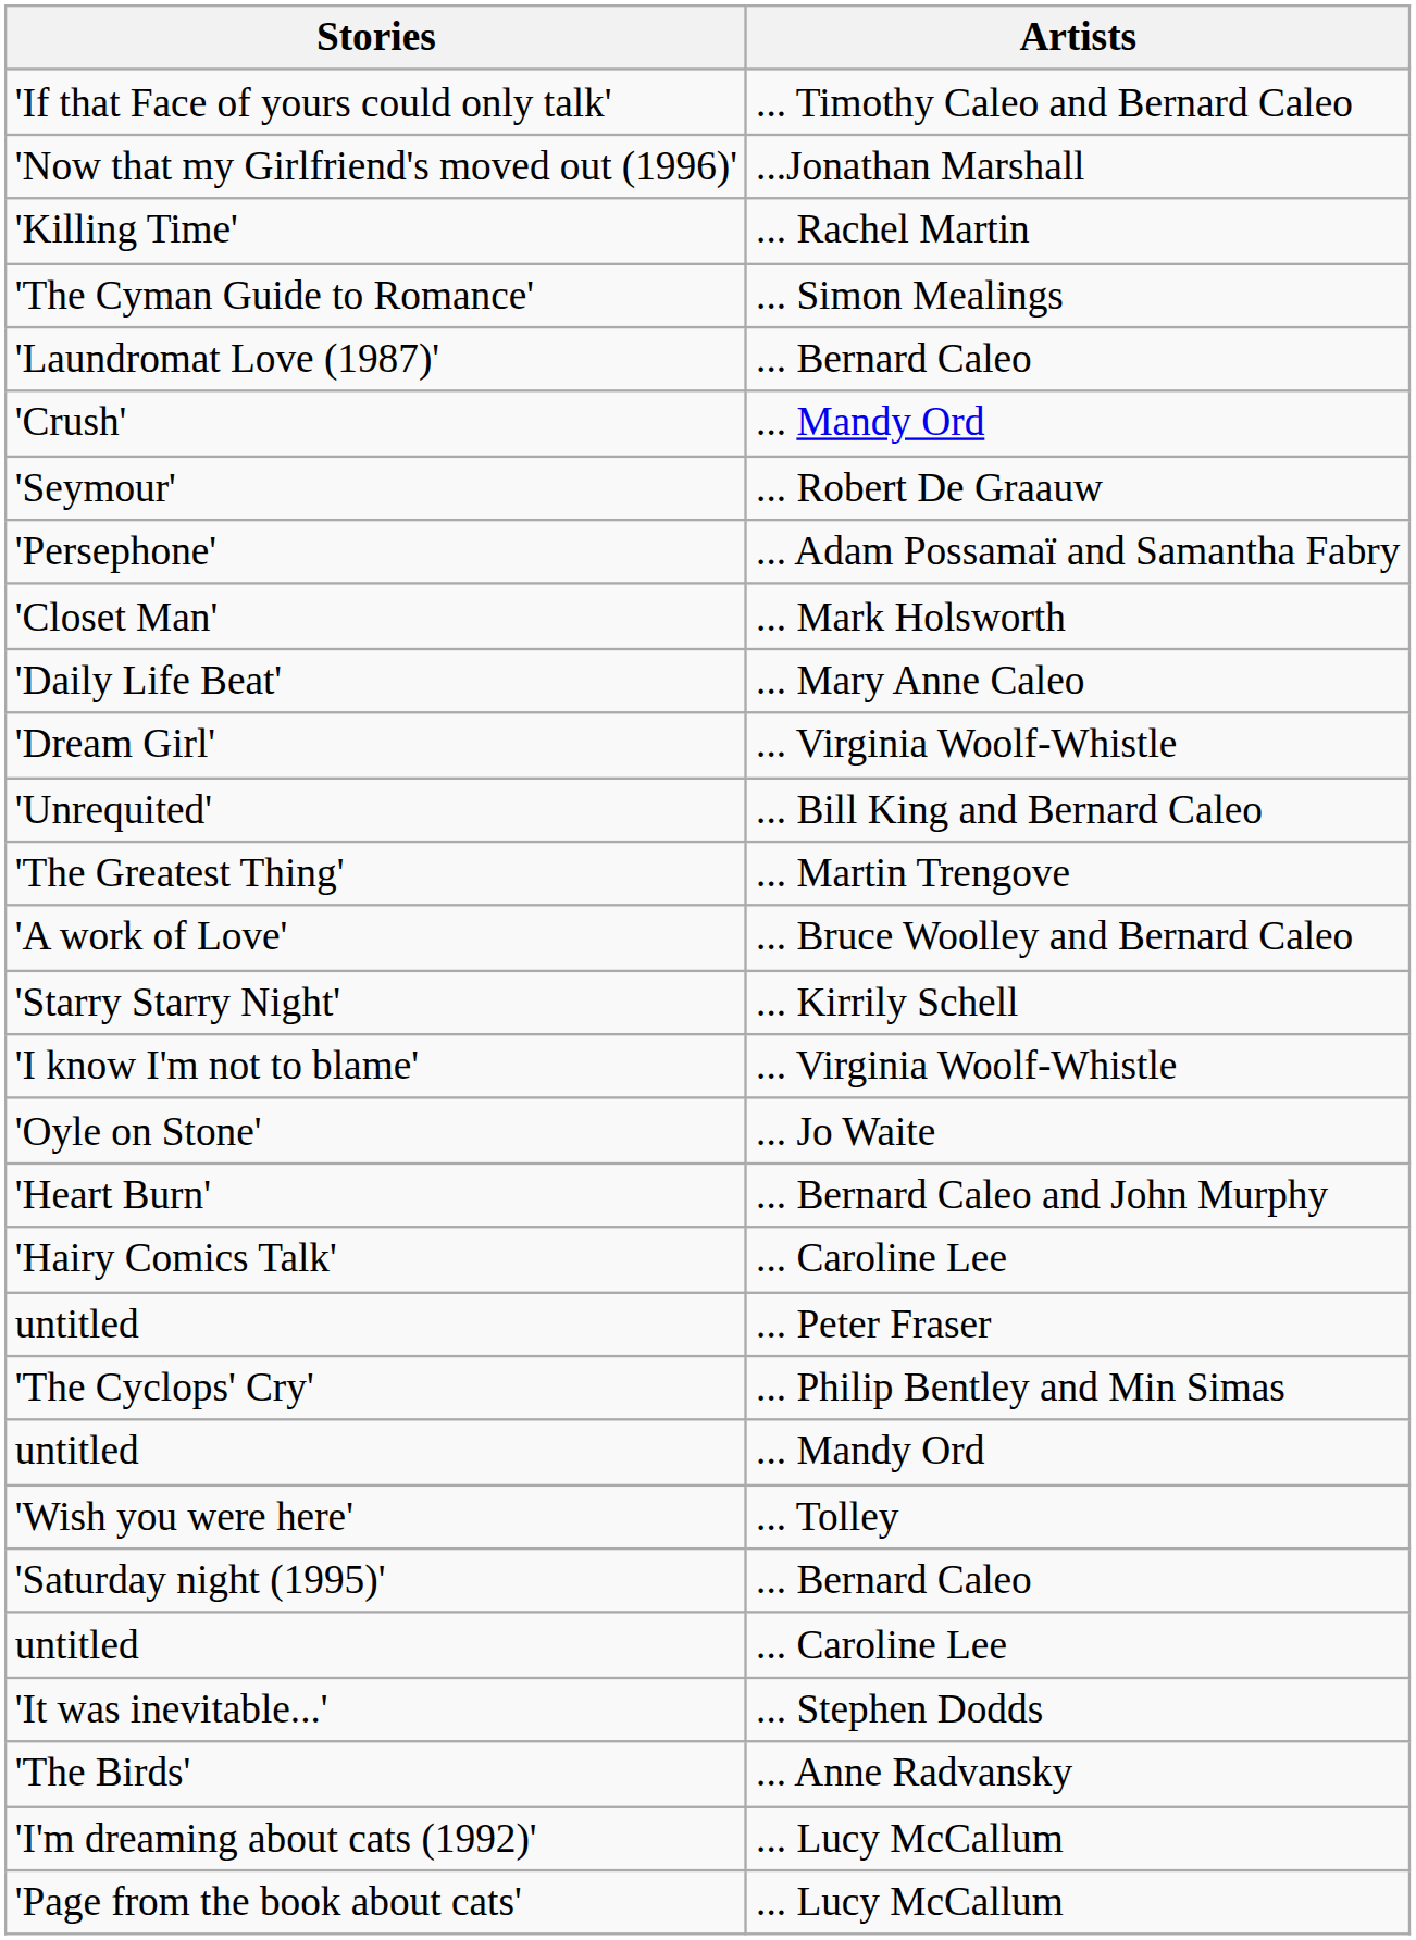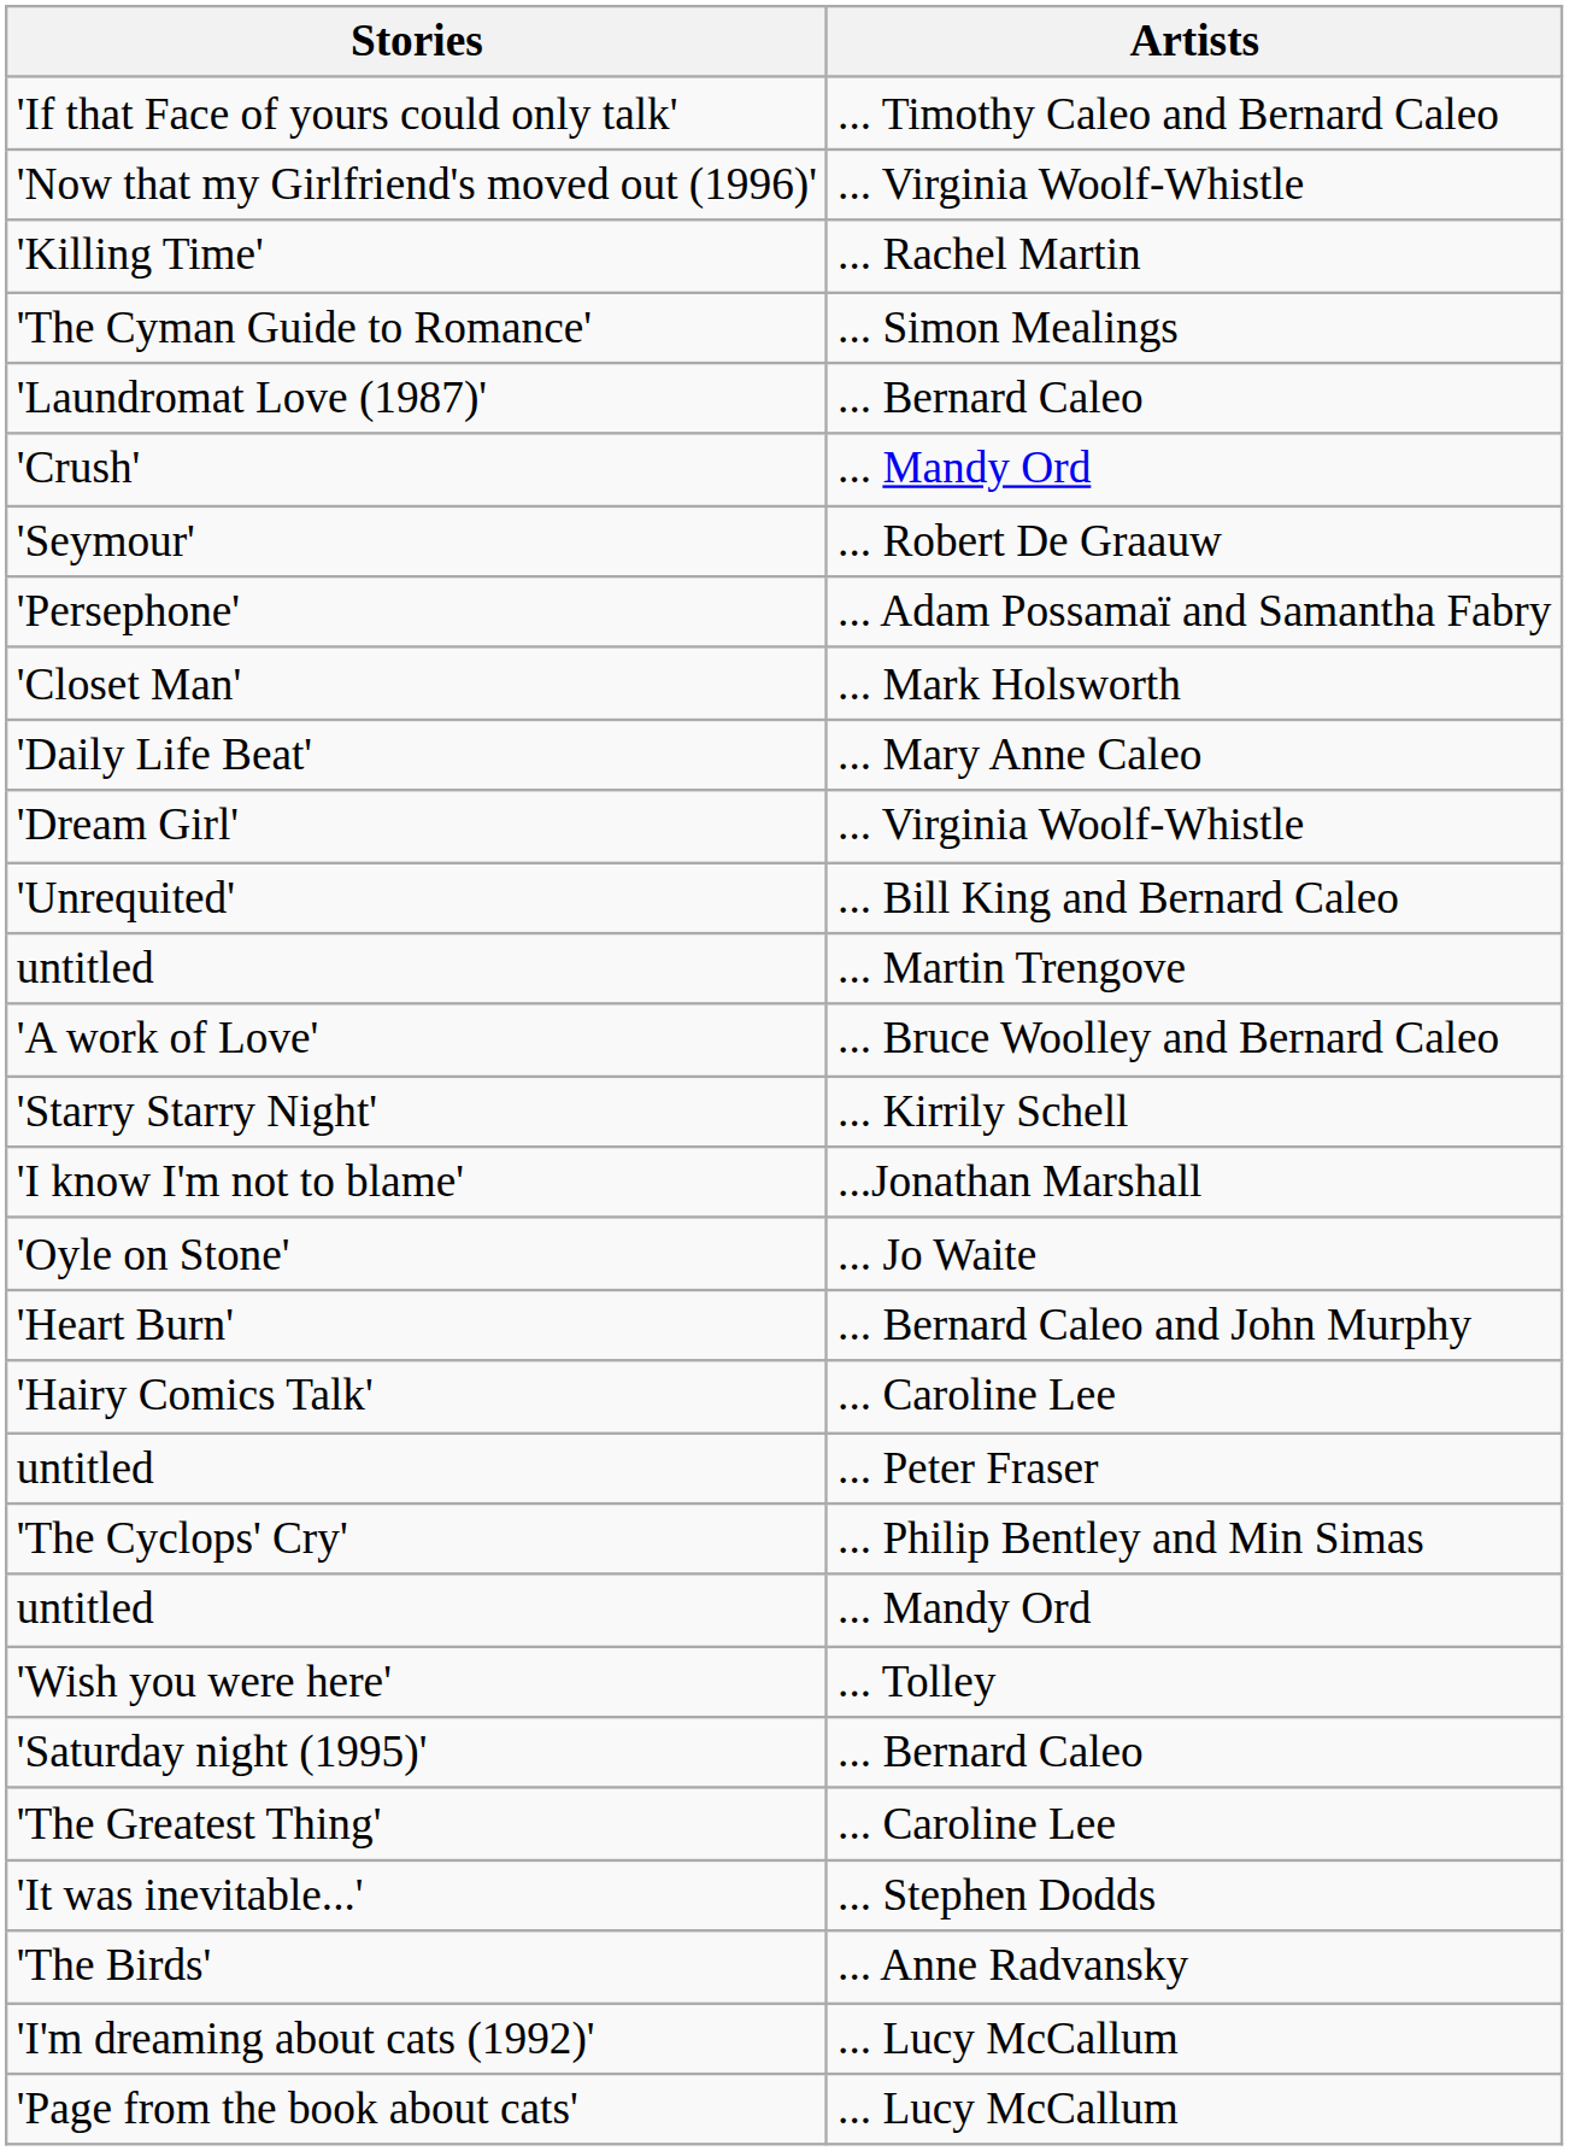row 3 | Artists: ...Jonathan Marshall -> ... Virginia Woolf-Whistle
row 14 | Stories: 'The Greatest Thing' -> untitled
row 17 | Artists: ... Virginia Woolf-Whistle -> ...Jonathan Marshall
row 26 | Stories: untitled -> 'The Greatest Thing'
